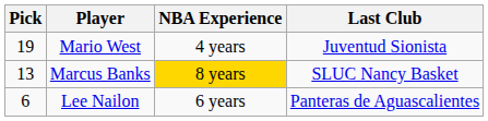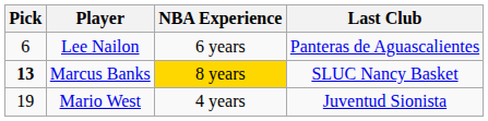rows swapped: Lee Nailon <-> Mario West
Marcus Banks | Pick: normal -> bold
